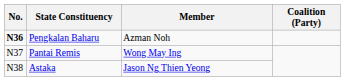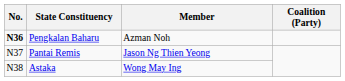Pantai Remis | Member: Wong May Ing -> Jason Ng Thien Yeong
Astaka | Member: Jason Ng Thien Yeong -> Wong May Ing
